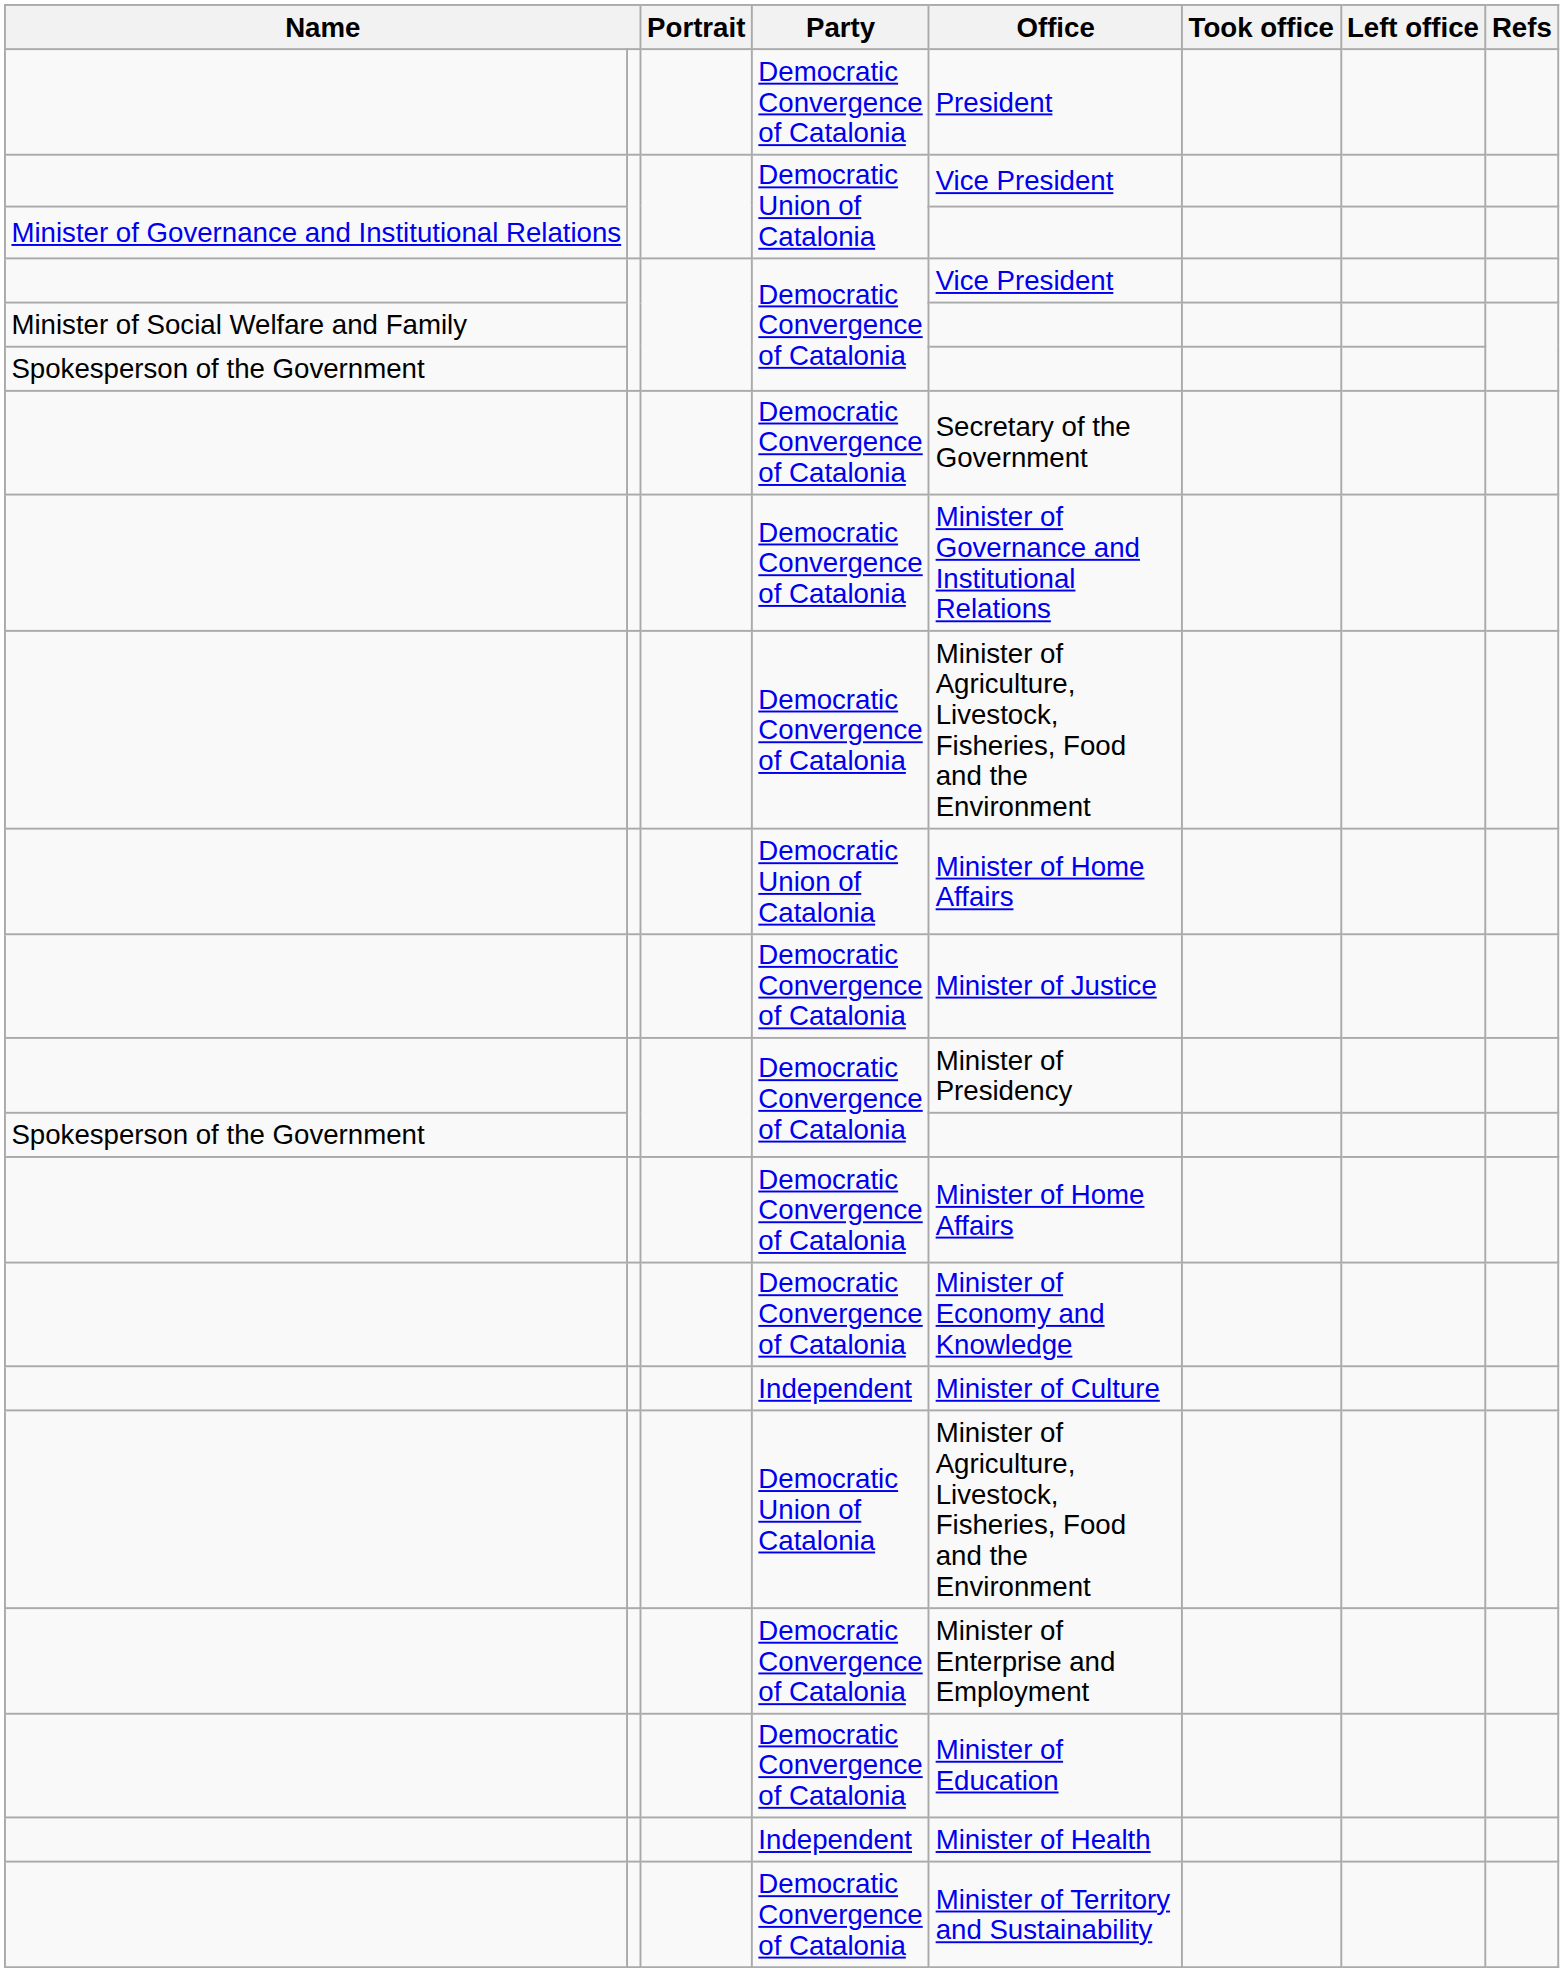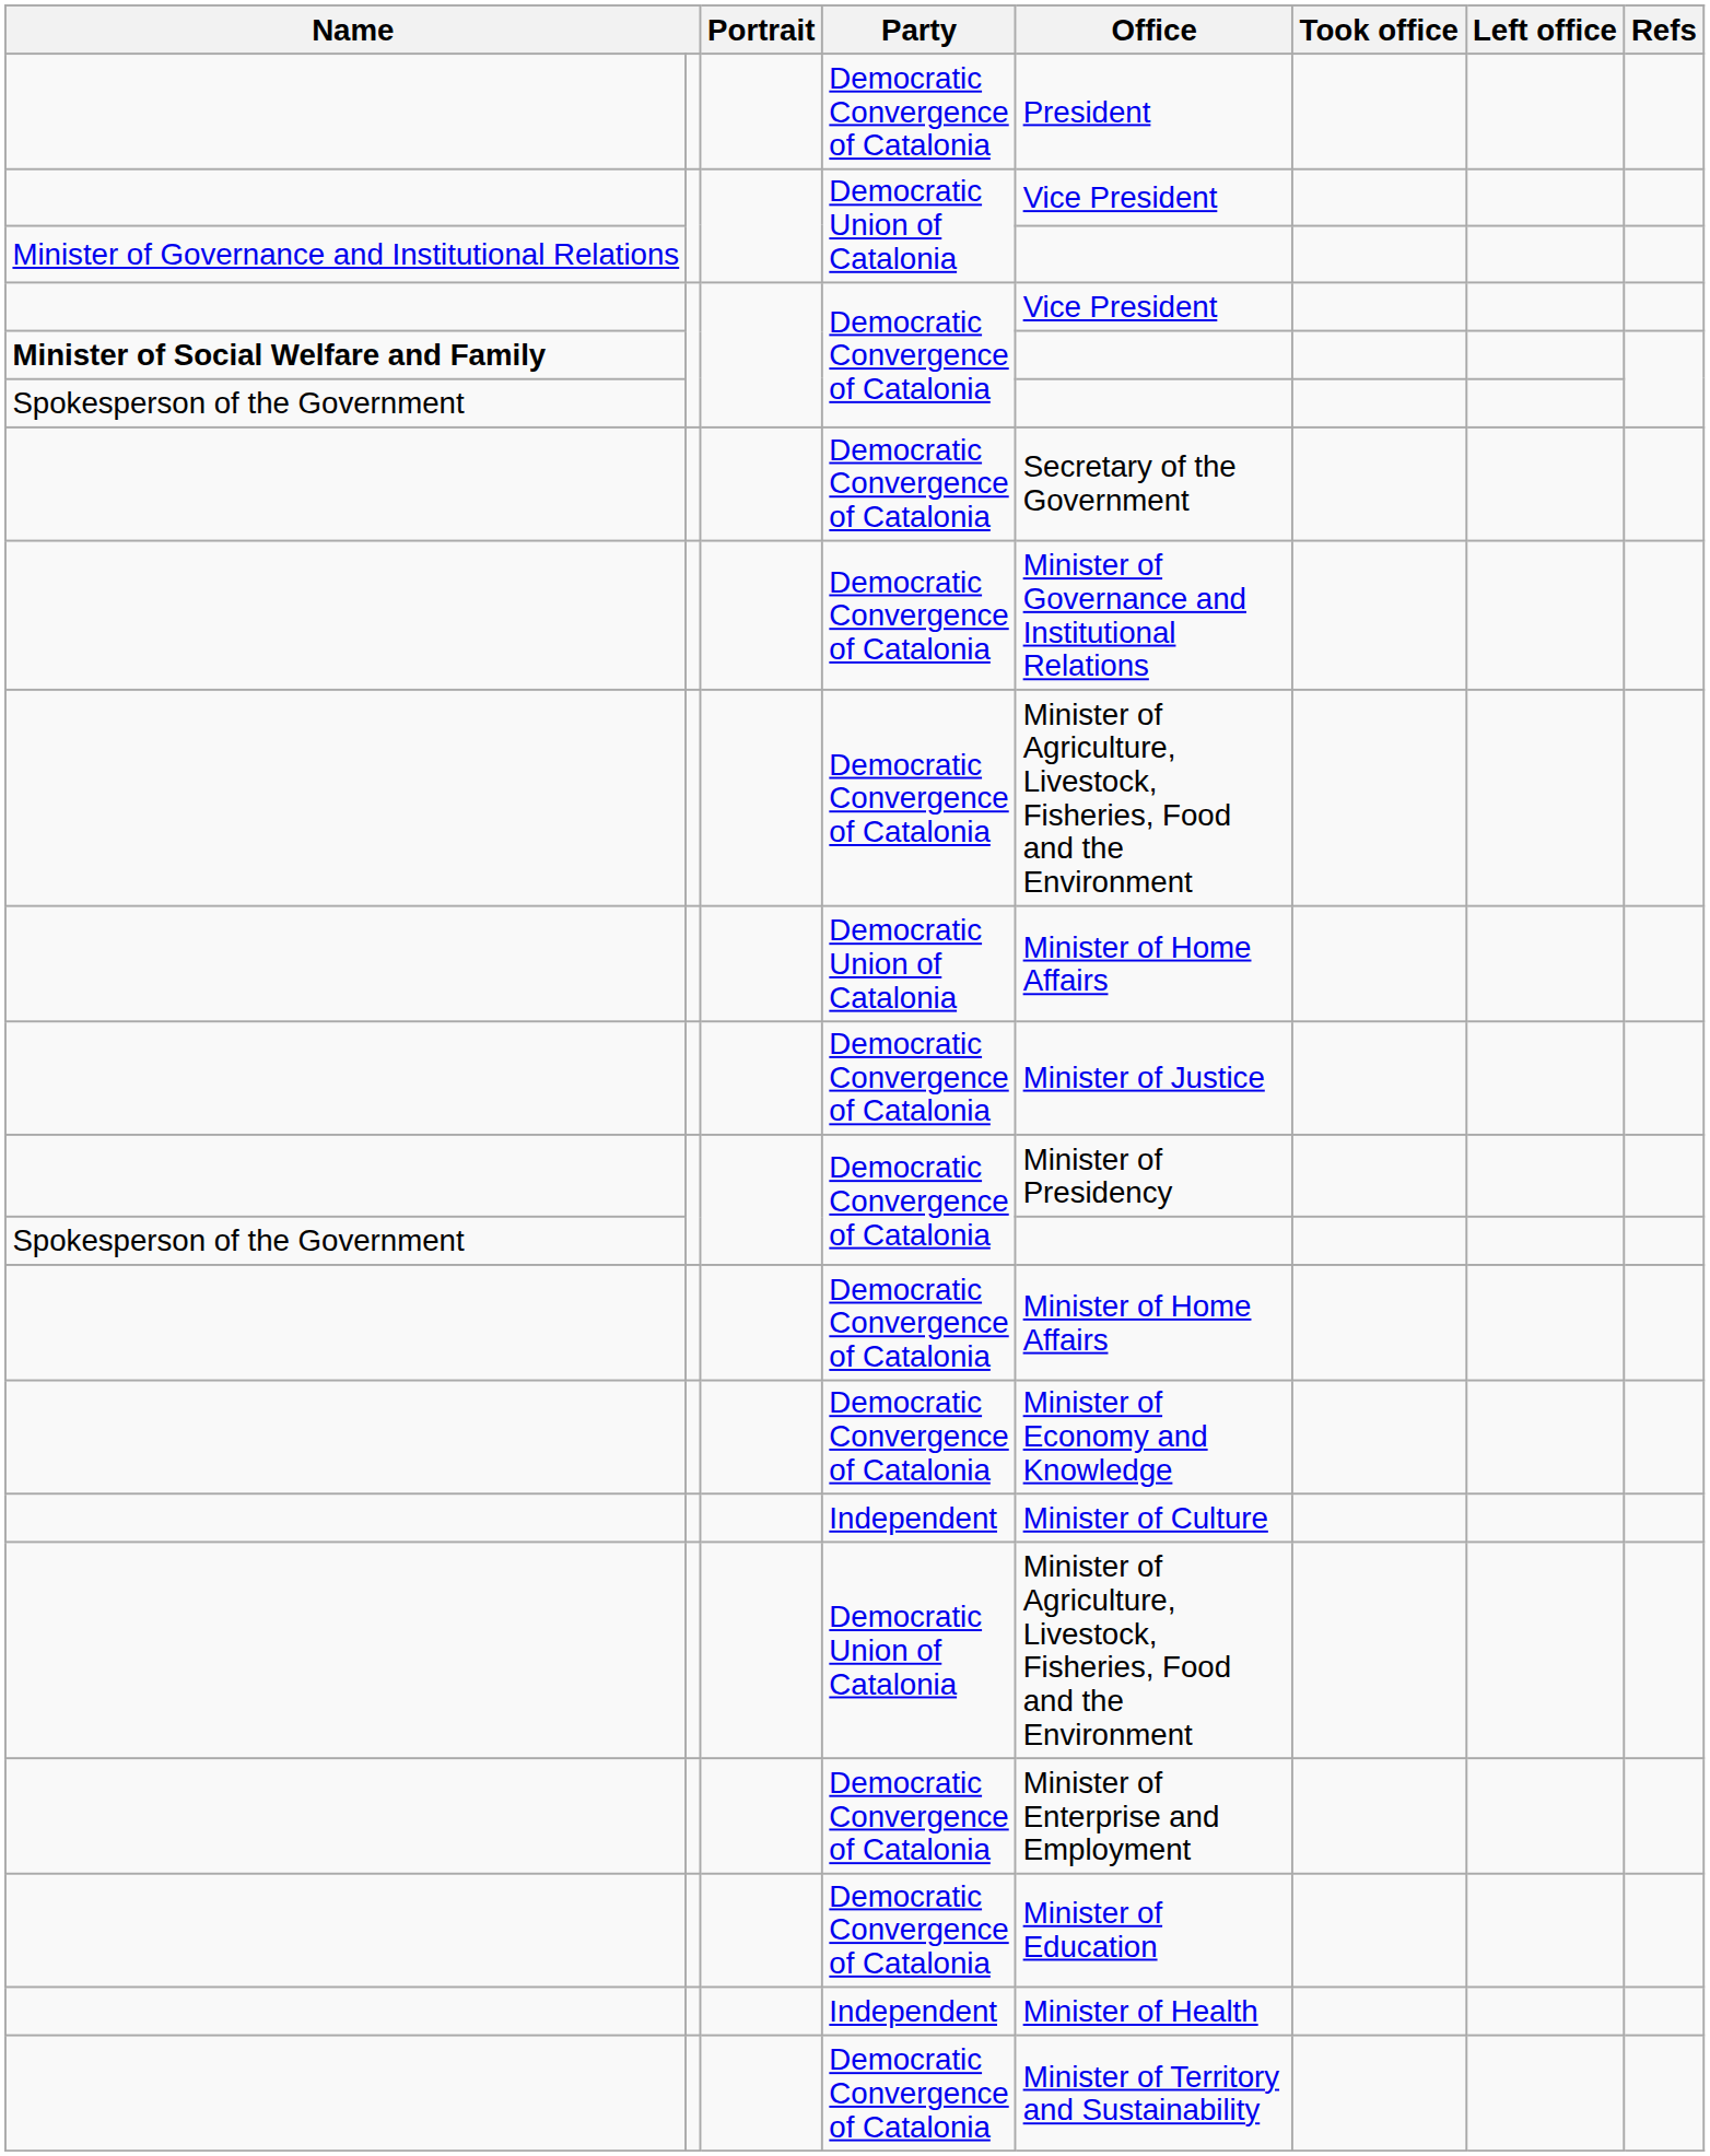Minister of Social Welfare and Family | column 1: normal -> bold
